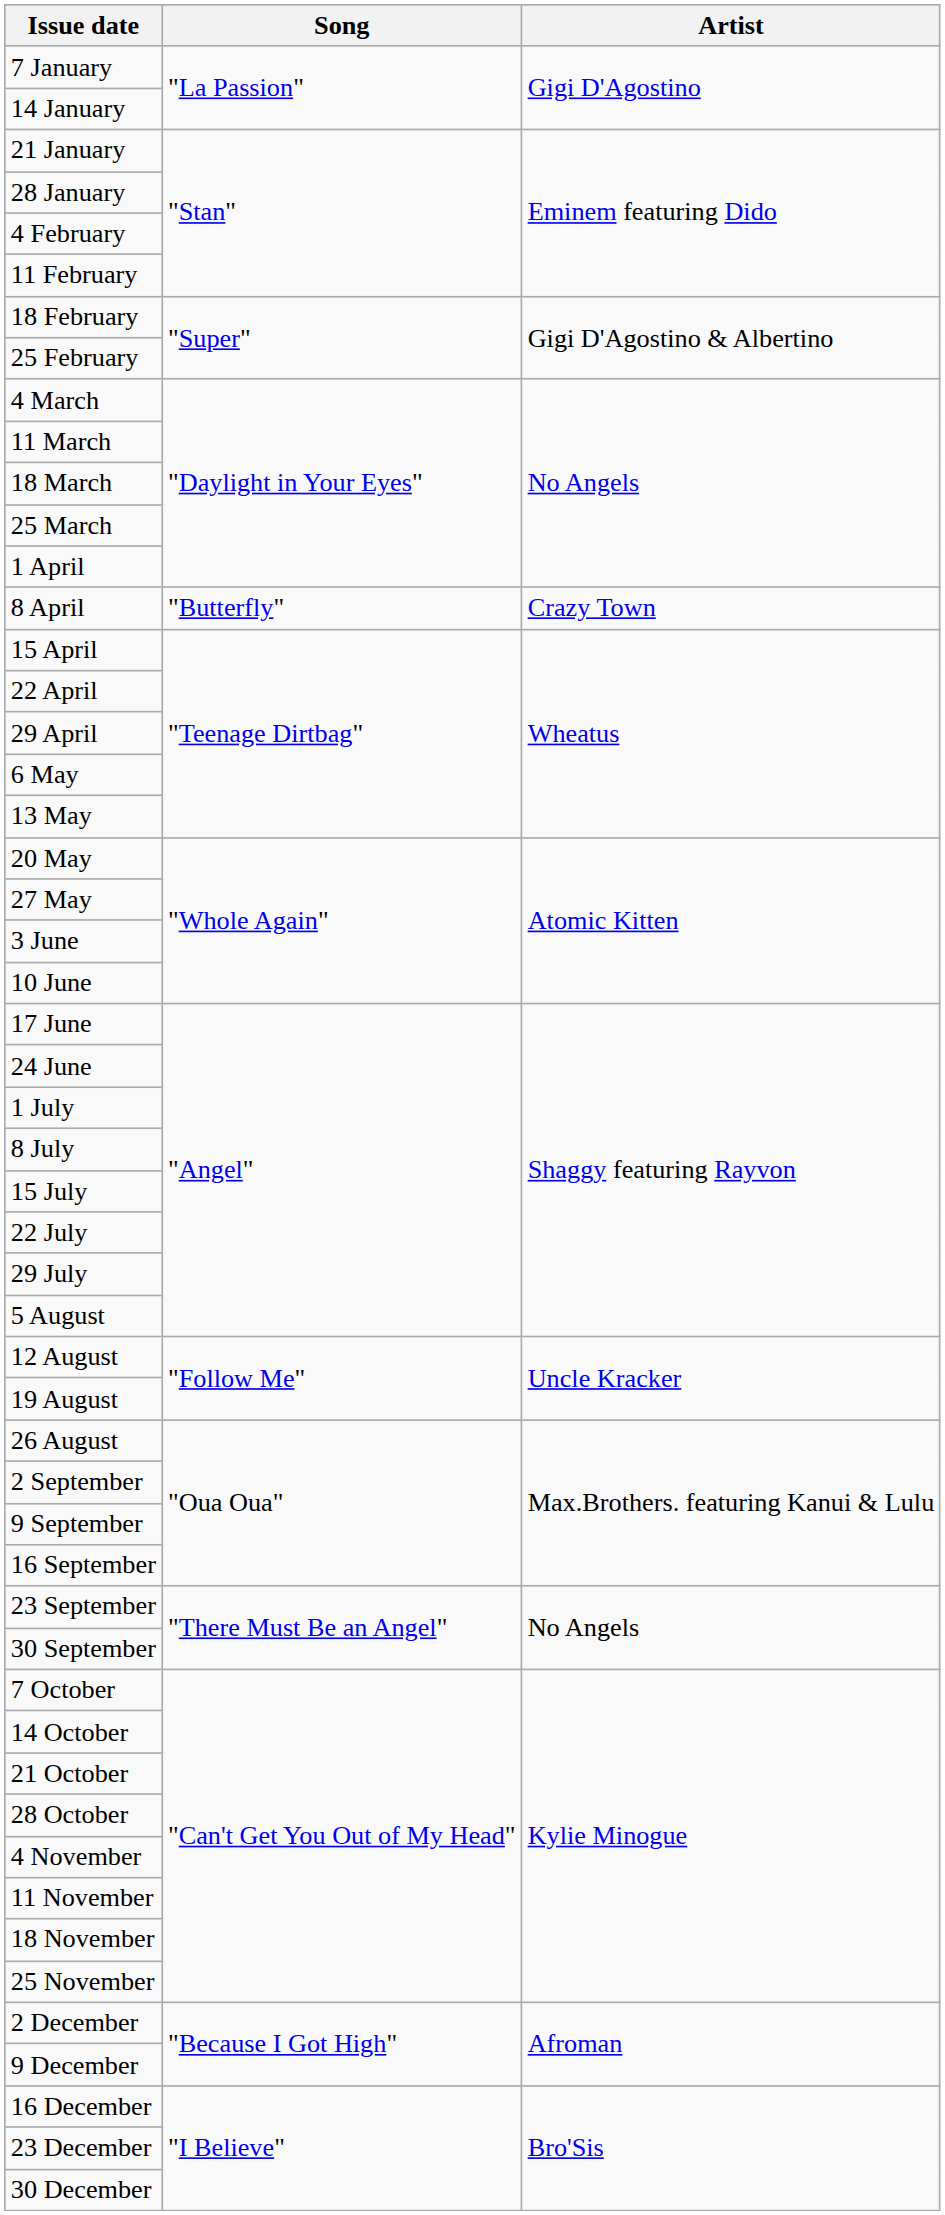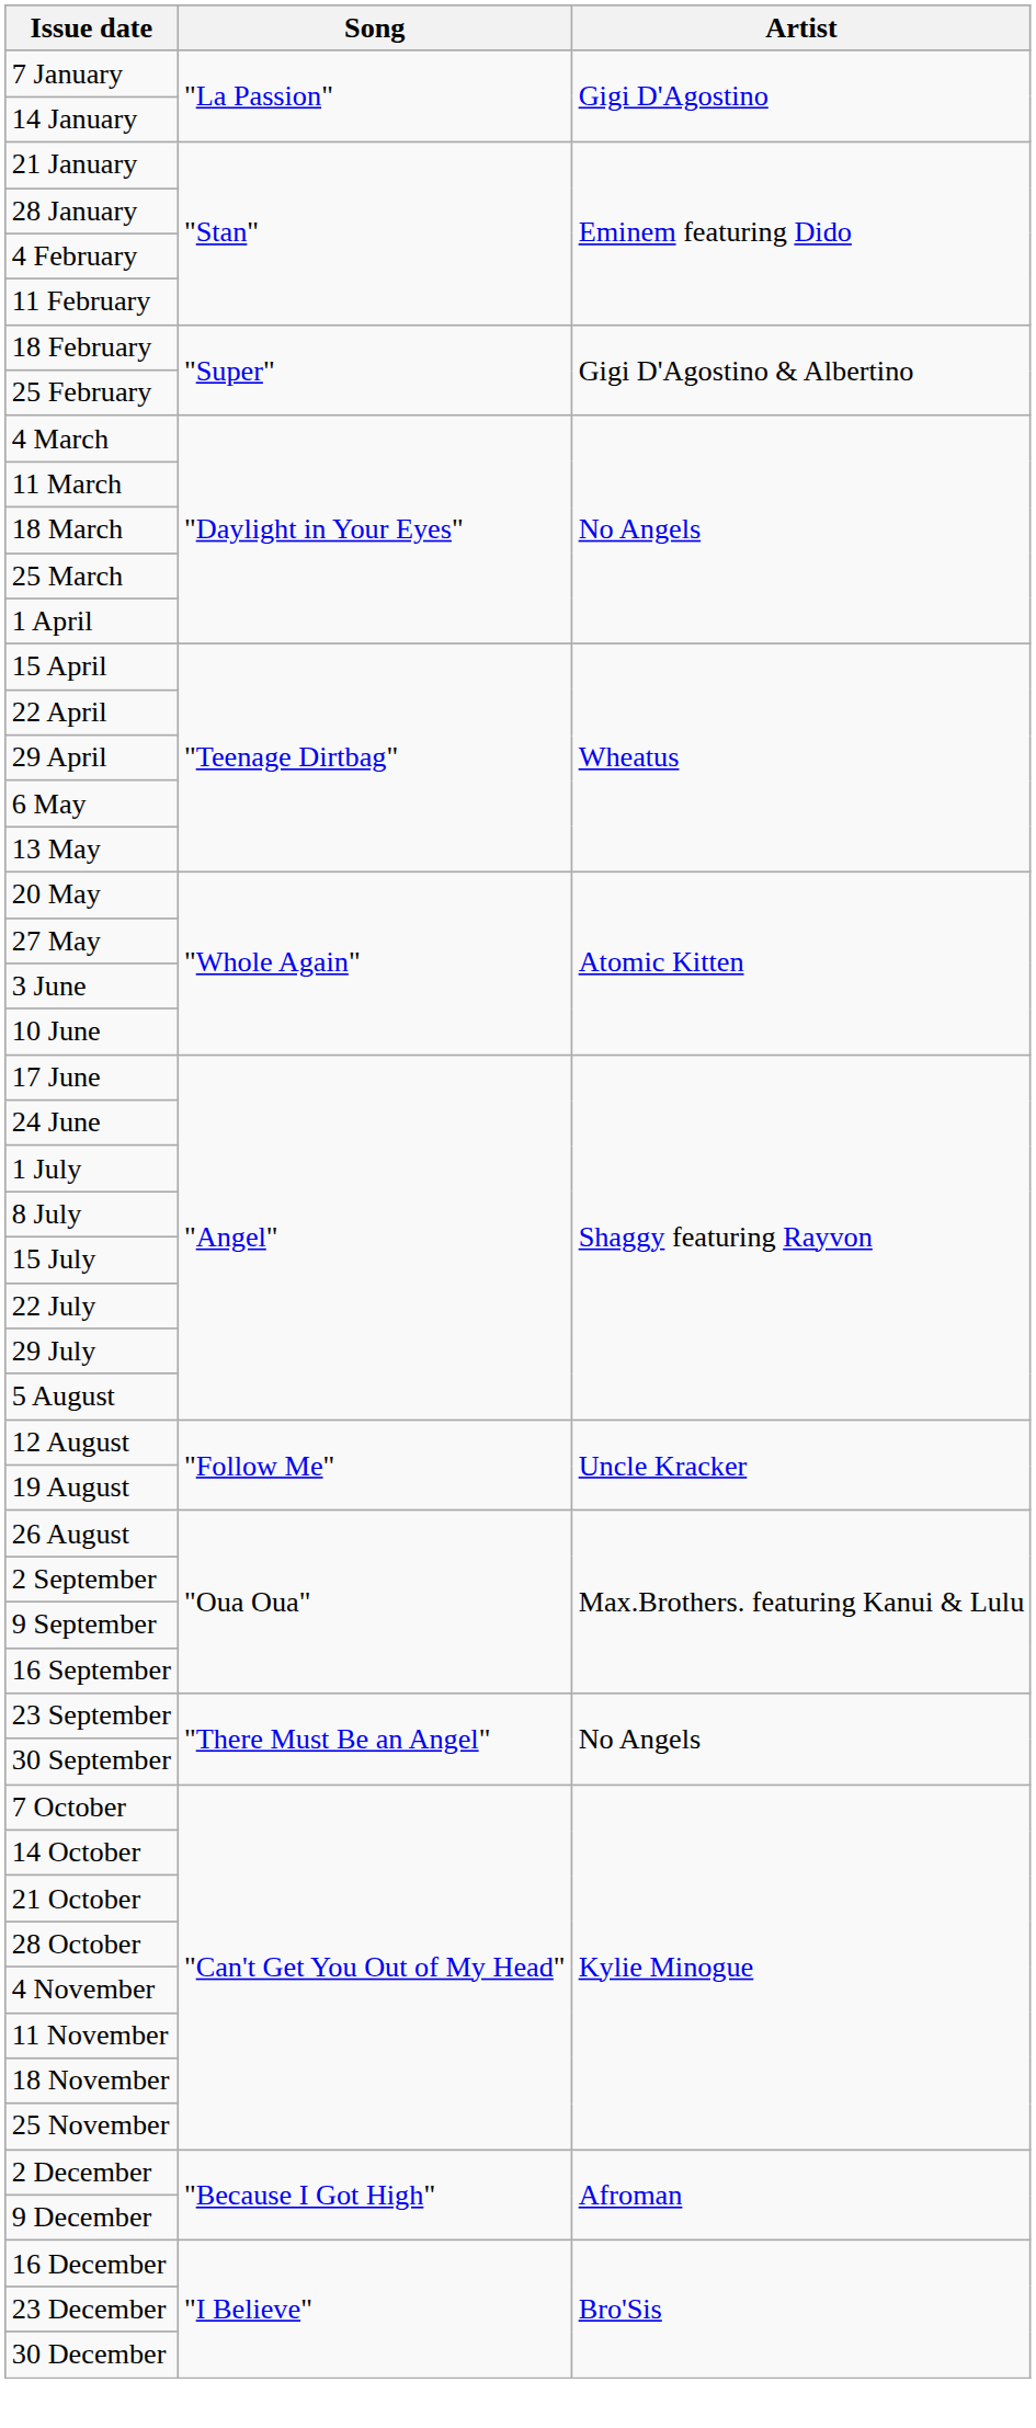- row: 8 April | "Butterfly" | Crazy Town
